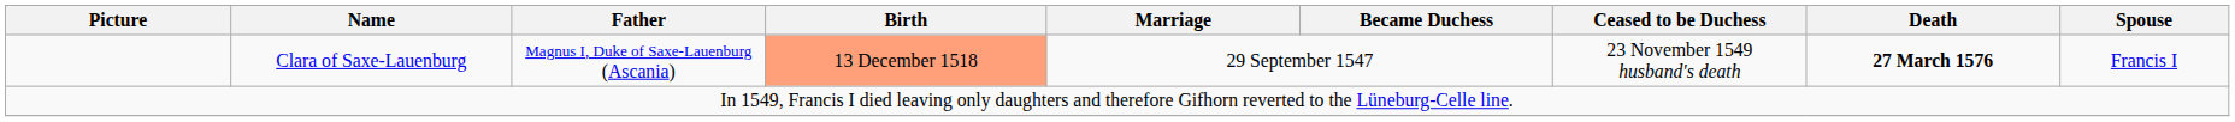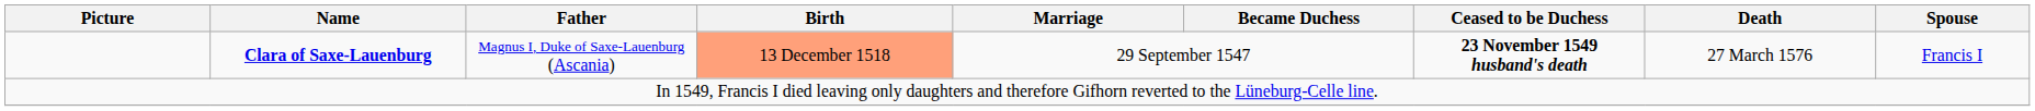row 2 | Name: normal -> bold
row 2 | Ceased to be Duchess: normal -> bold
row 2 | Death: bold -> normal
